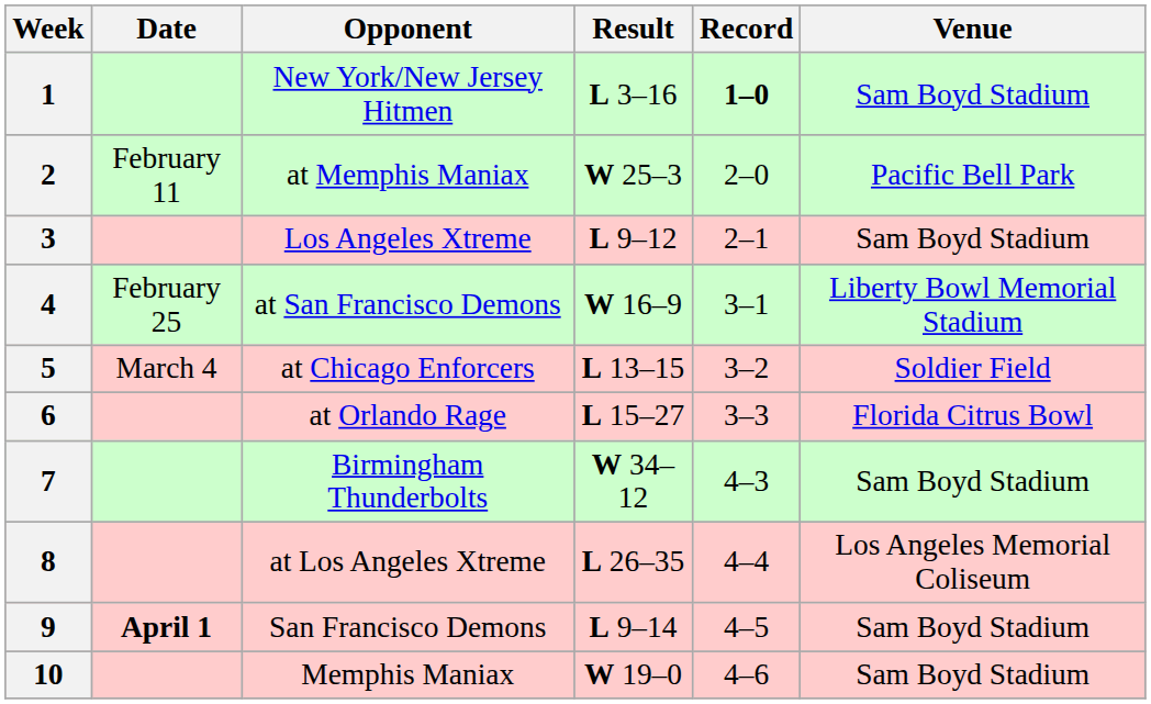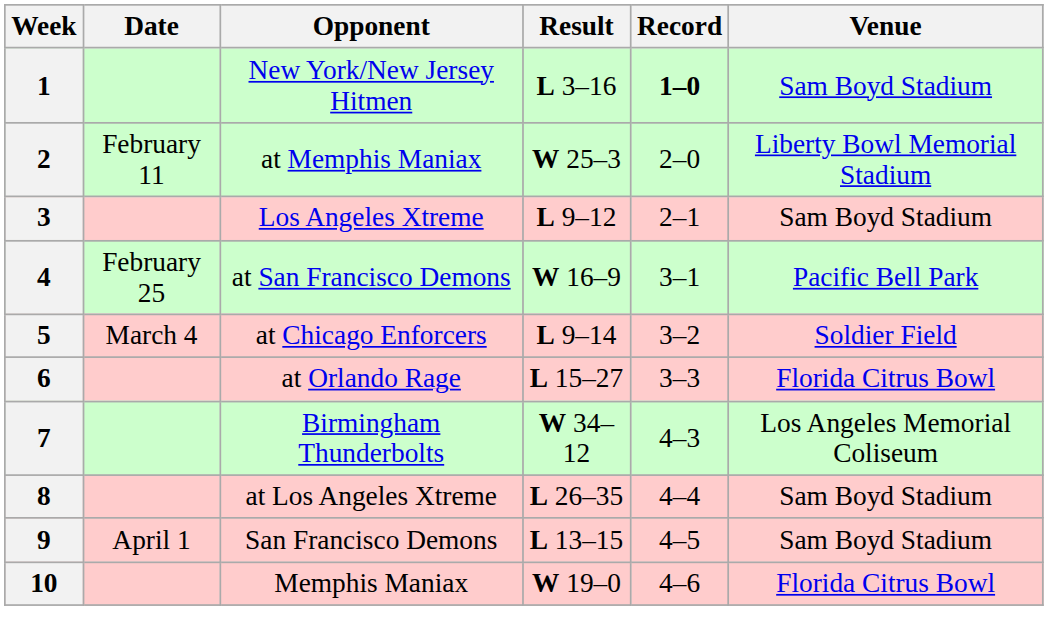2 | Venue: Pacific Bell Park -> Liberty Bowl Memorial Stadium
4 | Venue: Liberty Bowl Memorial Stadium -> Pacific Bell Park
5 | Result: L 13–15 -> L 9–14
7 | Venue: Sam Boyd Stadium -> Los Angeles Memorial Coliseum
8 | Venue: Los Angeles Memorial Coliseum -> Sam Boyd Stadium
9 | Date: bold -> normal
9 | Result: L 9–14 -> L 13–15
10 | Venue: Sam Boyd Stadium -> Florida Citrus Bowl
